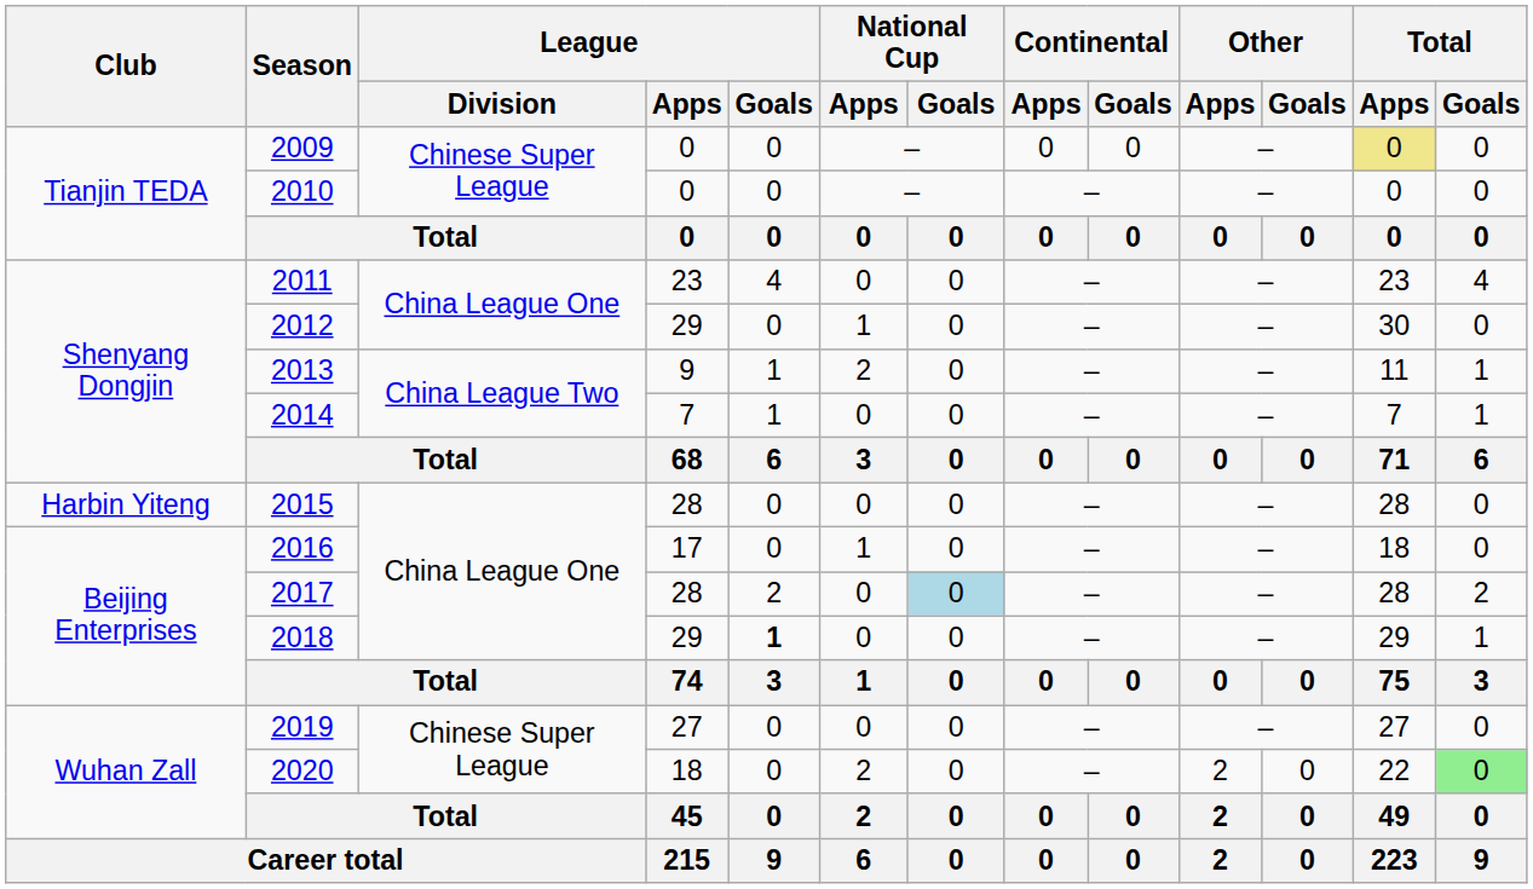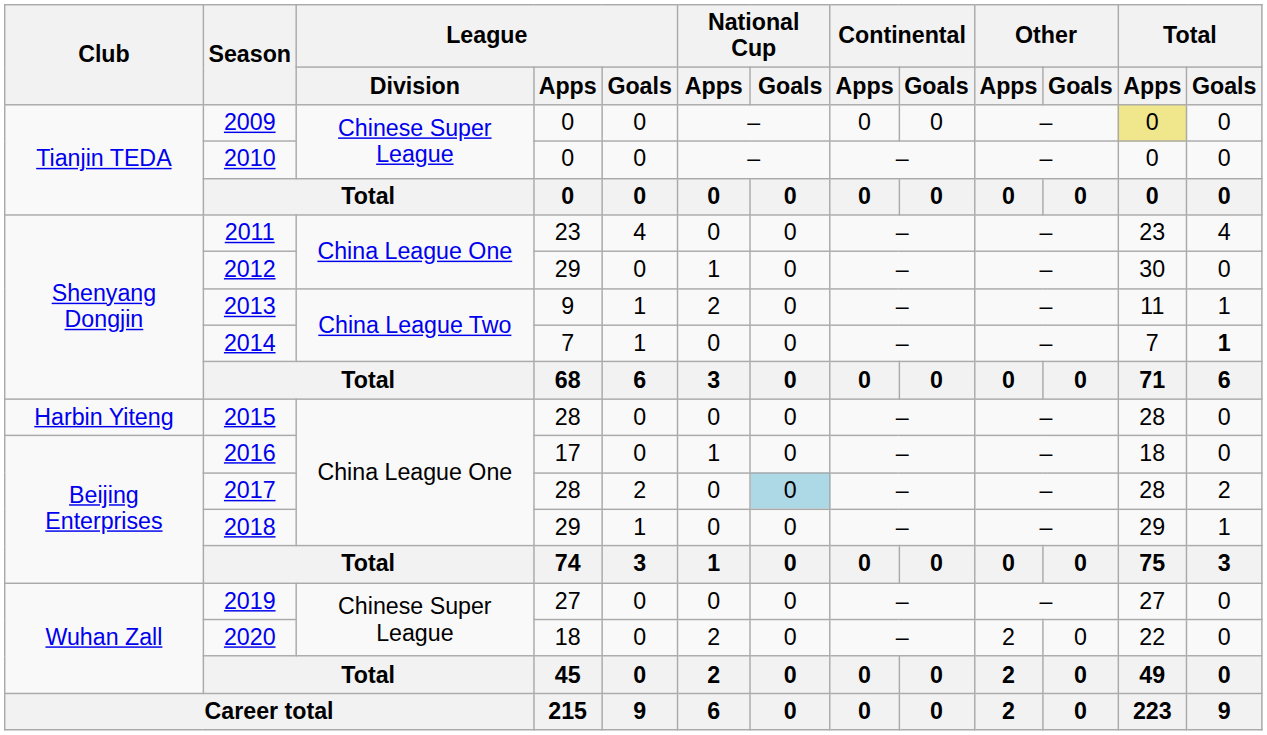2014 | Total / Goals: normal -> bold
2018 | League / Goals: bold -> normal
2020 | Total / Goals: lightgreen background -> no background
